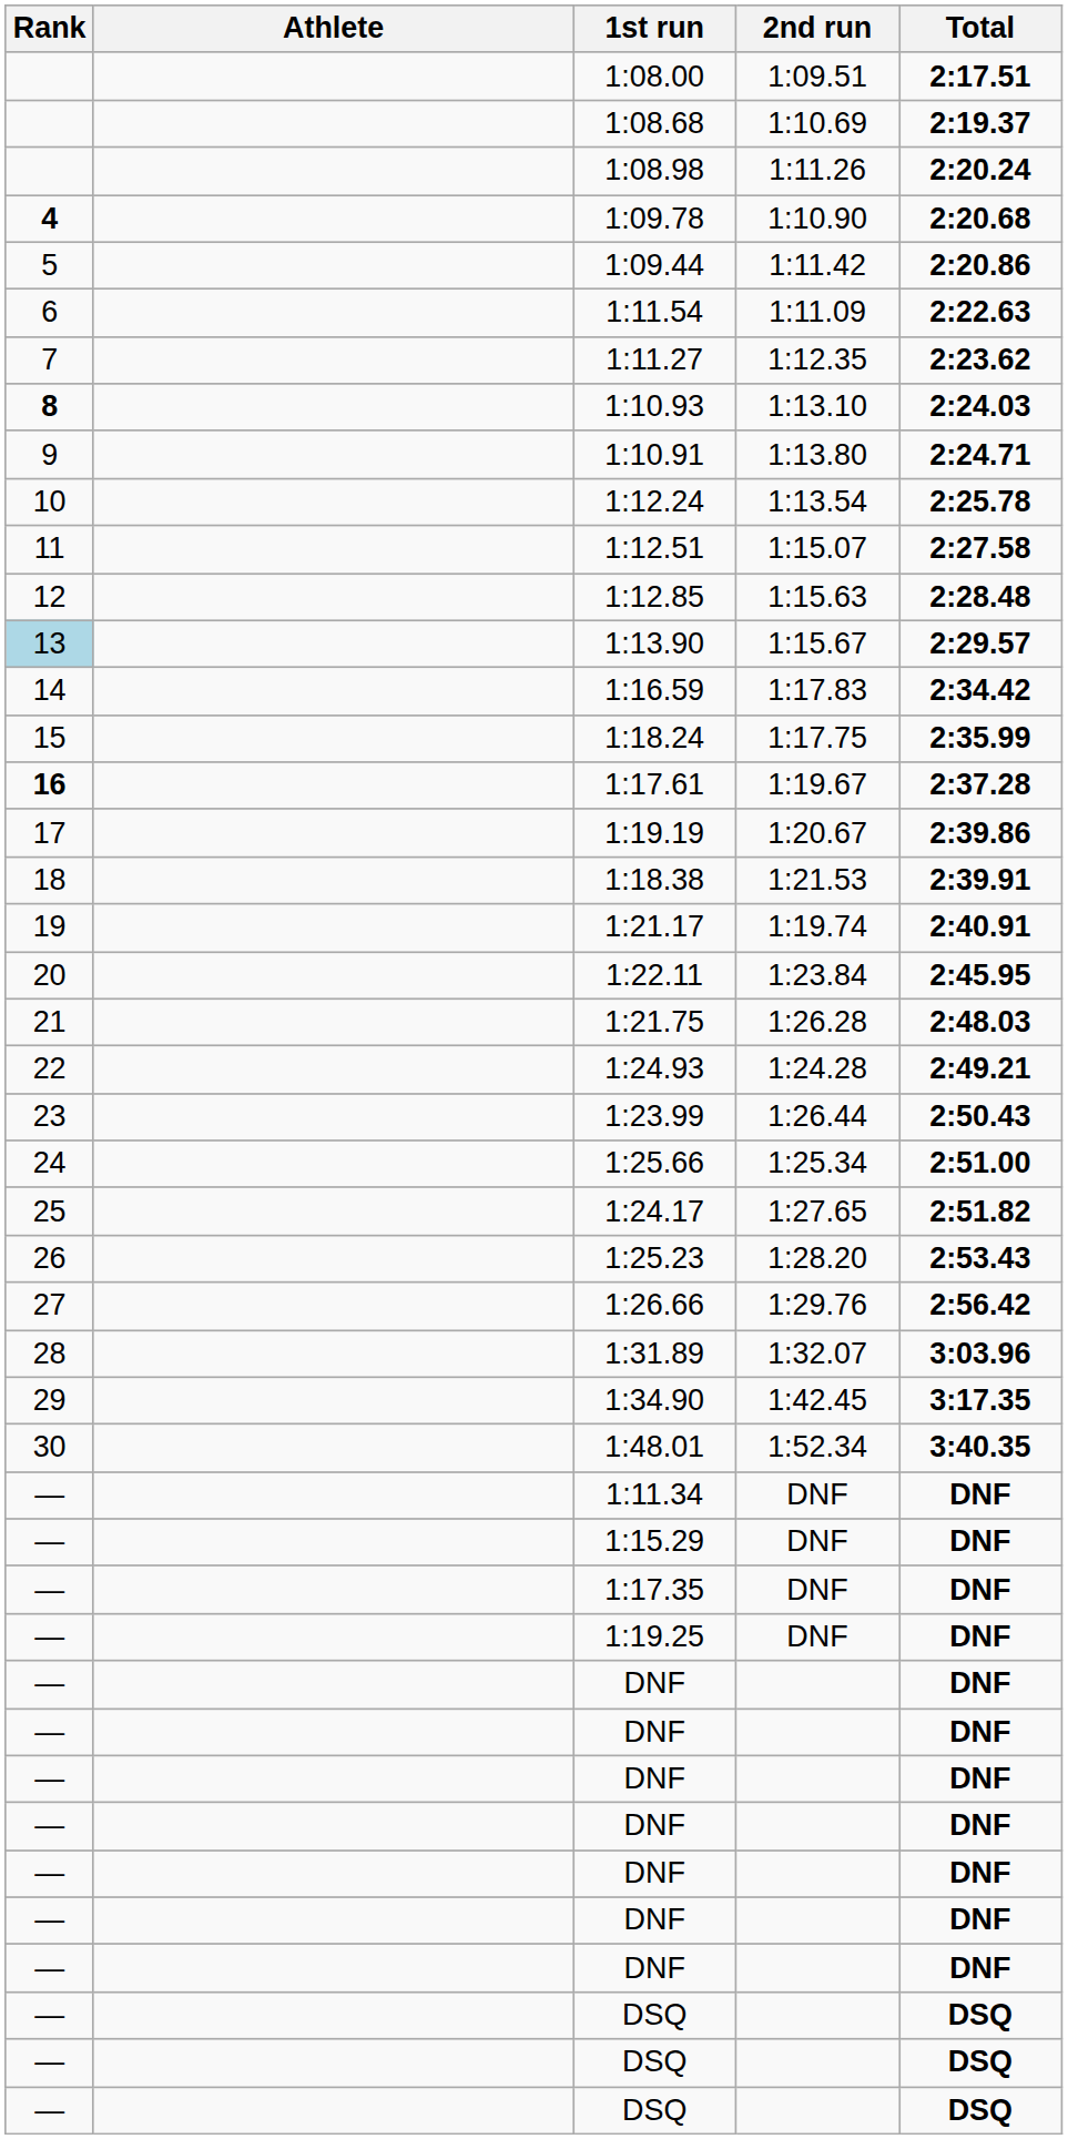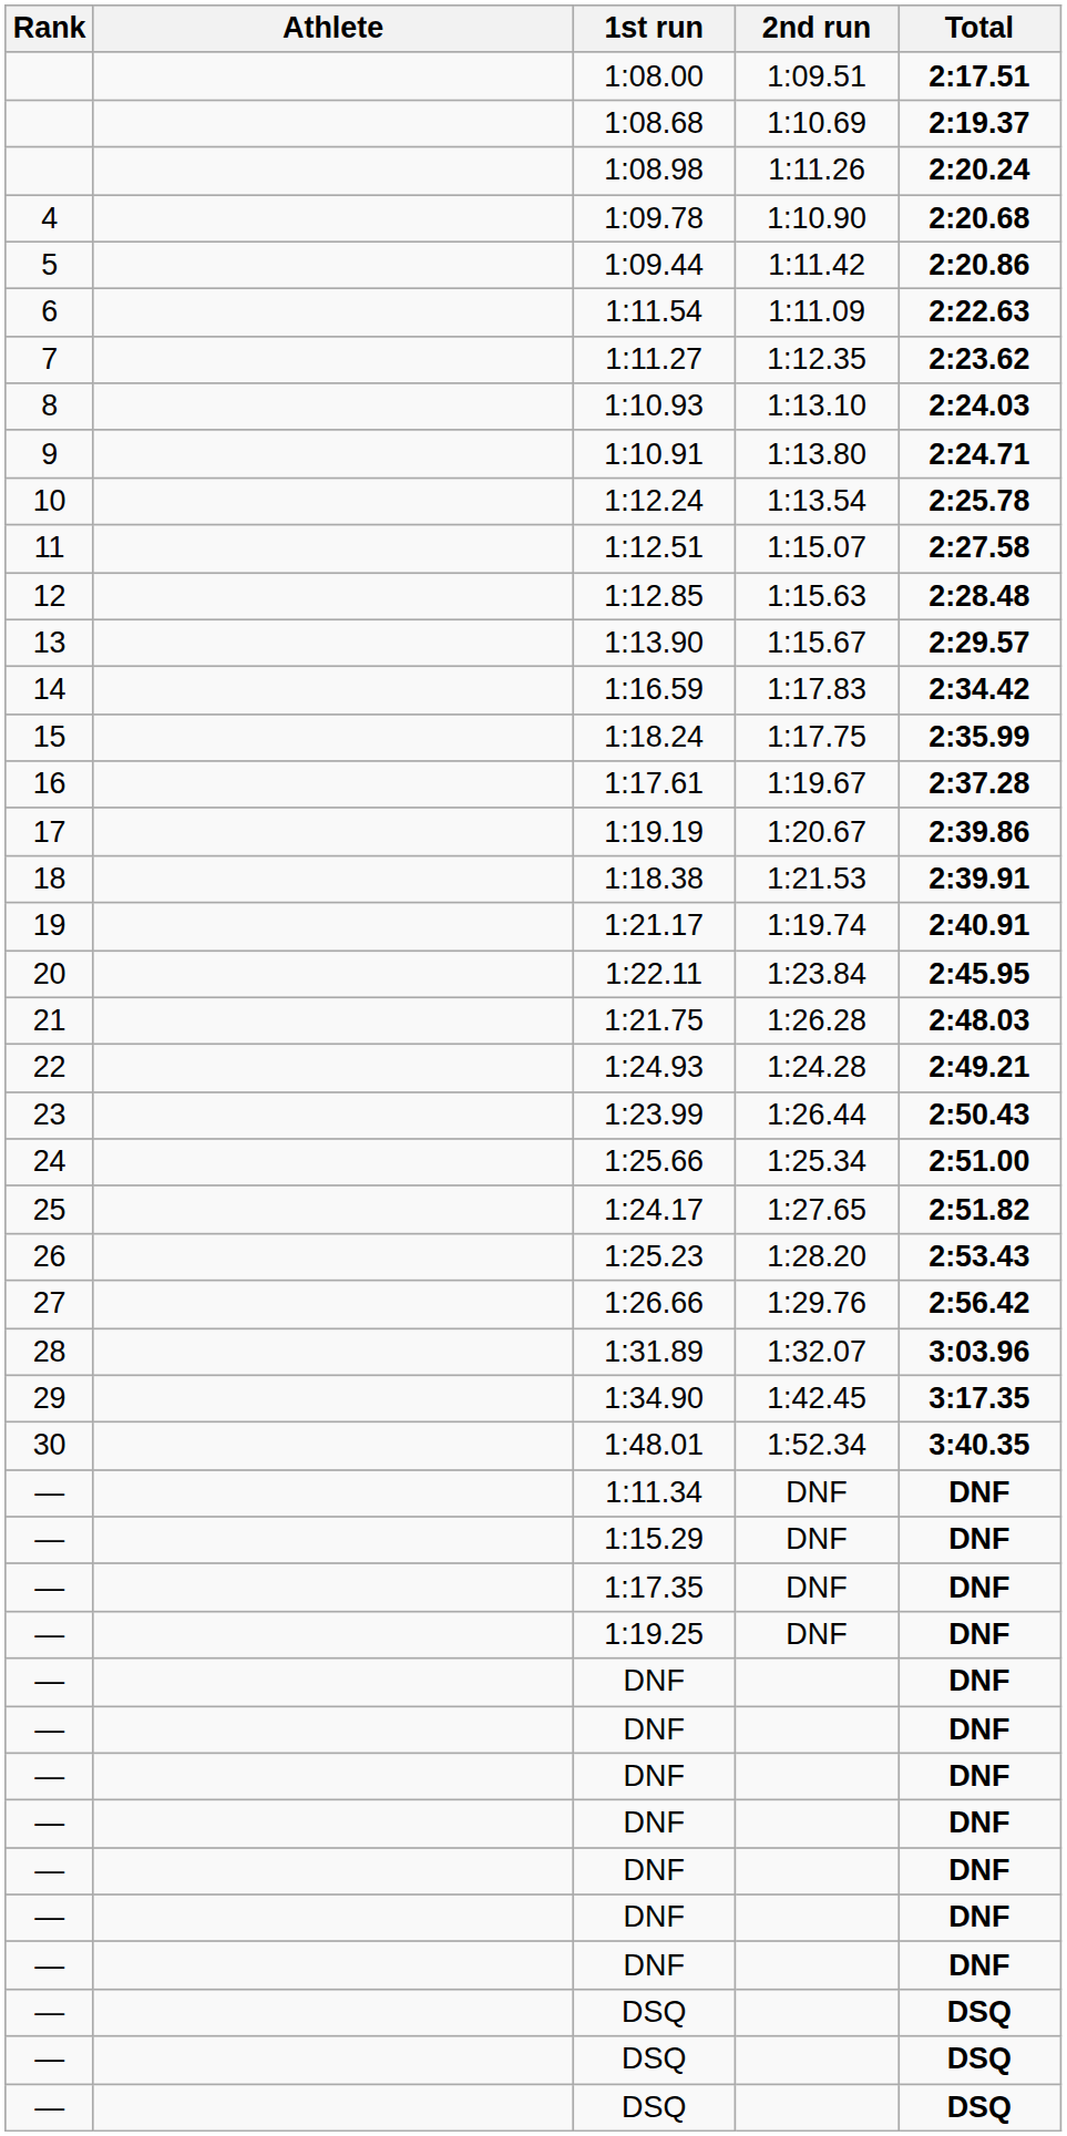1:09.78 | Rank: bold -> normal
1:10.93 | Rank: bold -> normal
1:13.90 | Rank: lightblue background -> no background
1:17.61 | Rank: bold -> normal
